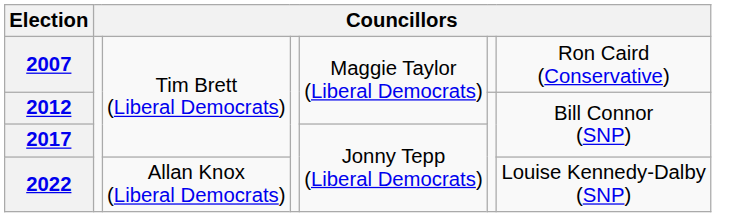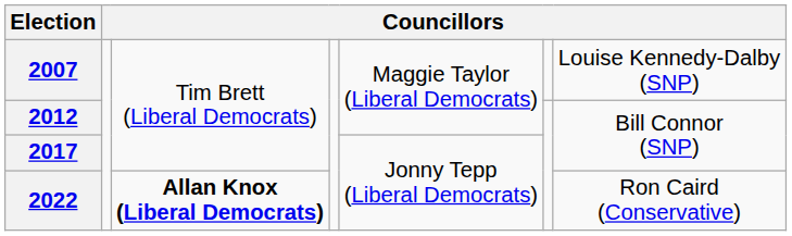2007 | column 7: Ron Caird (Conservative) -> Louise Kennedy-Dalby (SNP)
2022 | column 3: normal -> bold
2022 | column 7: Louise Kennedy-Dalby (SNP) -> Ron Caird (Conservative)
